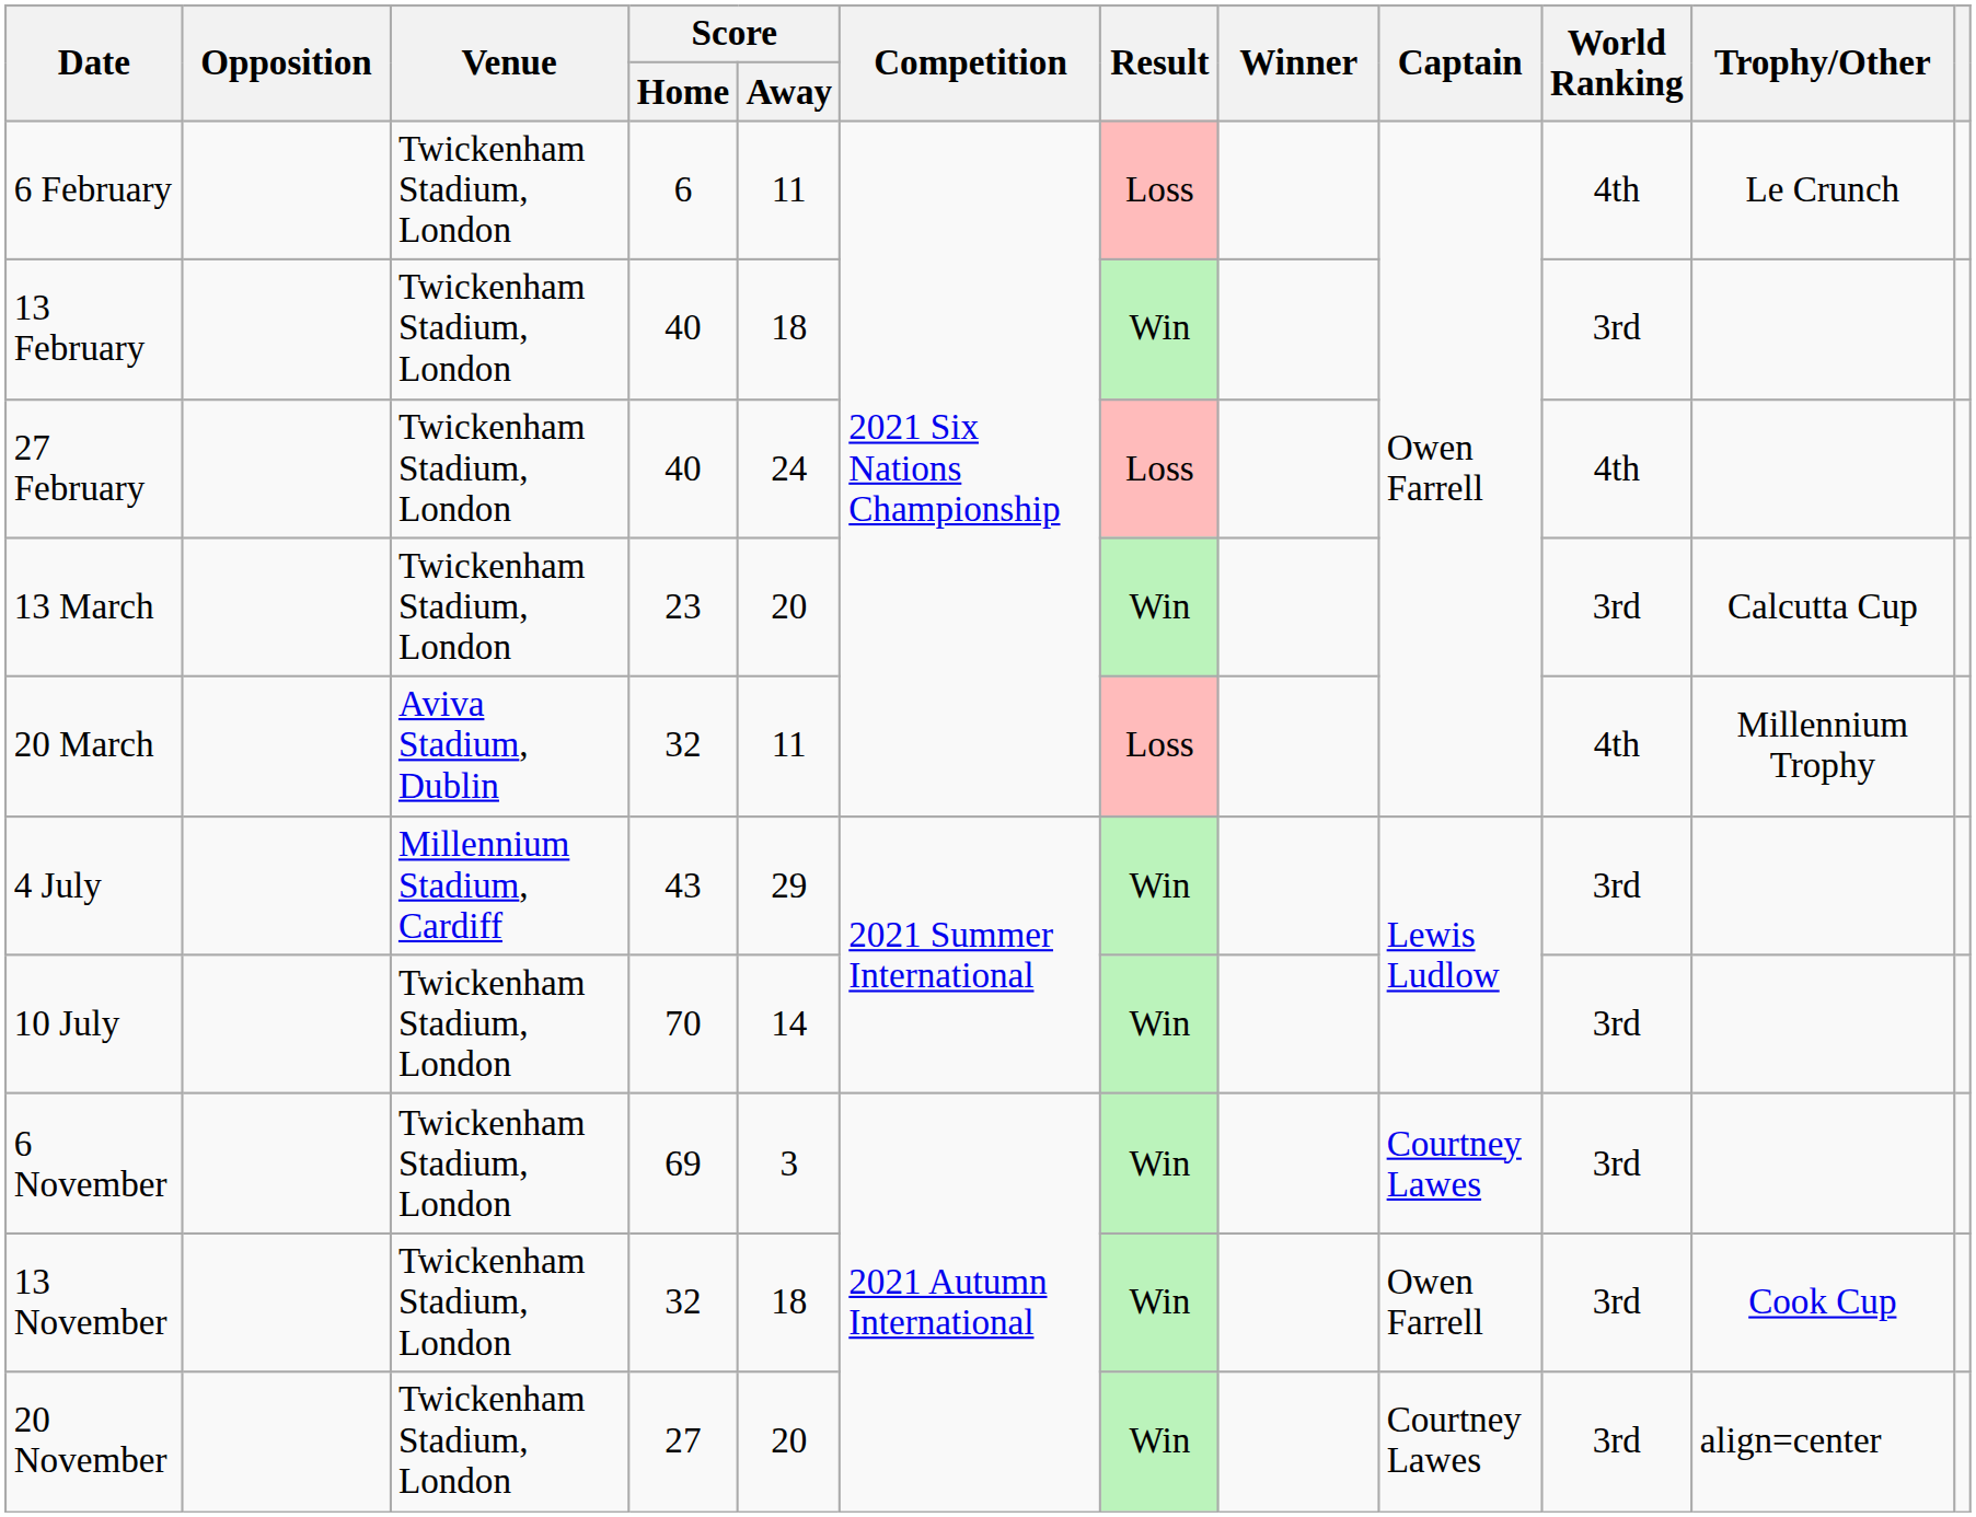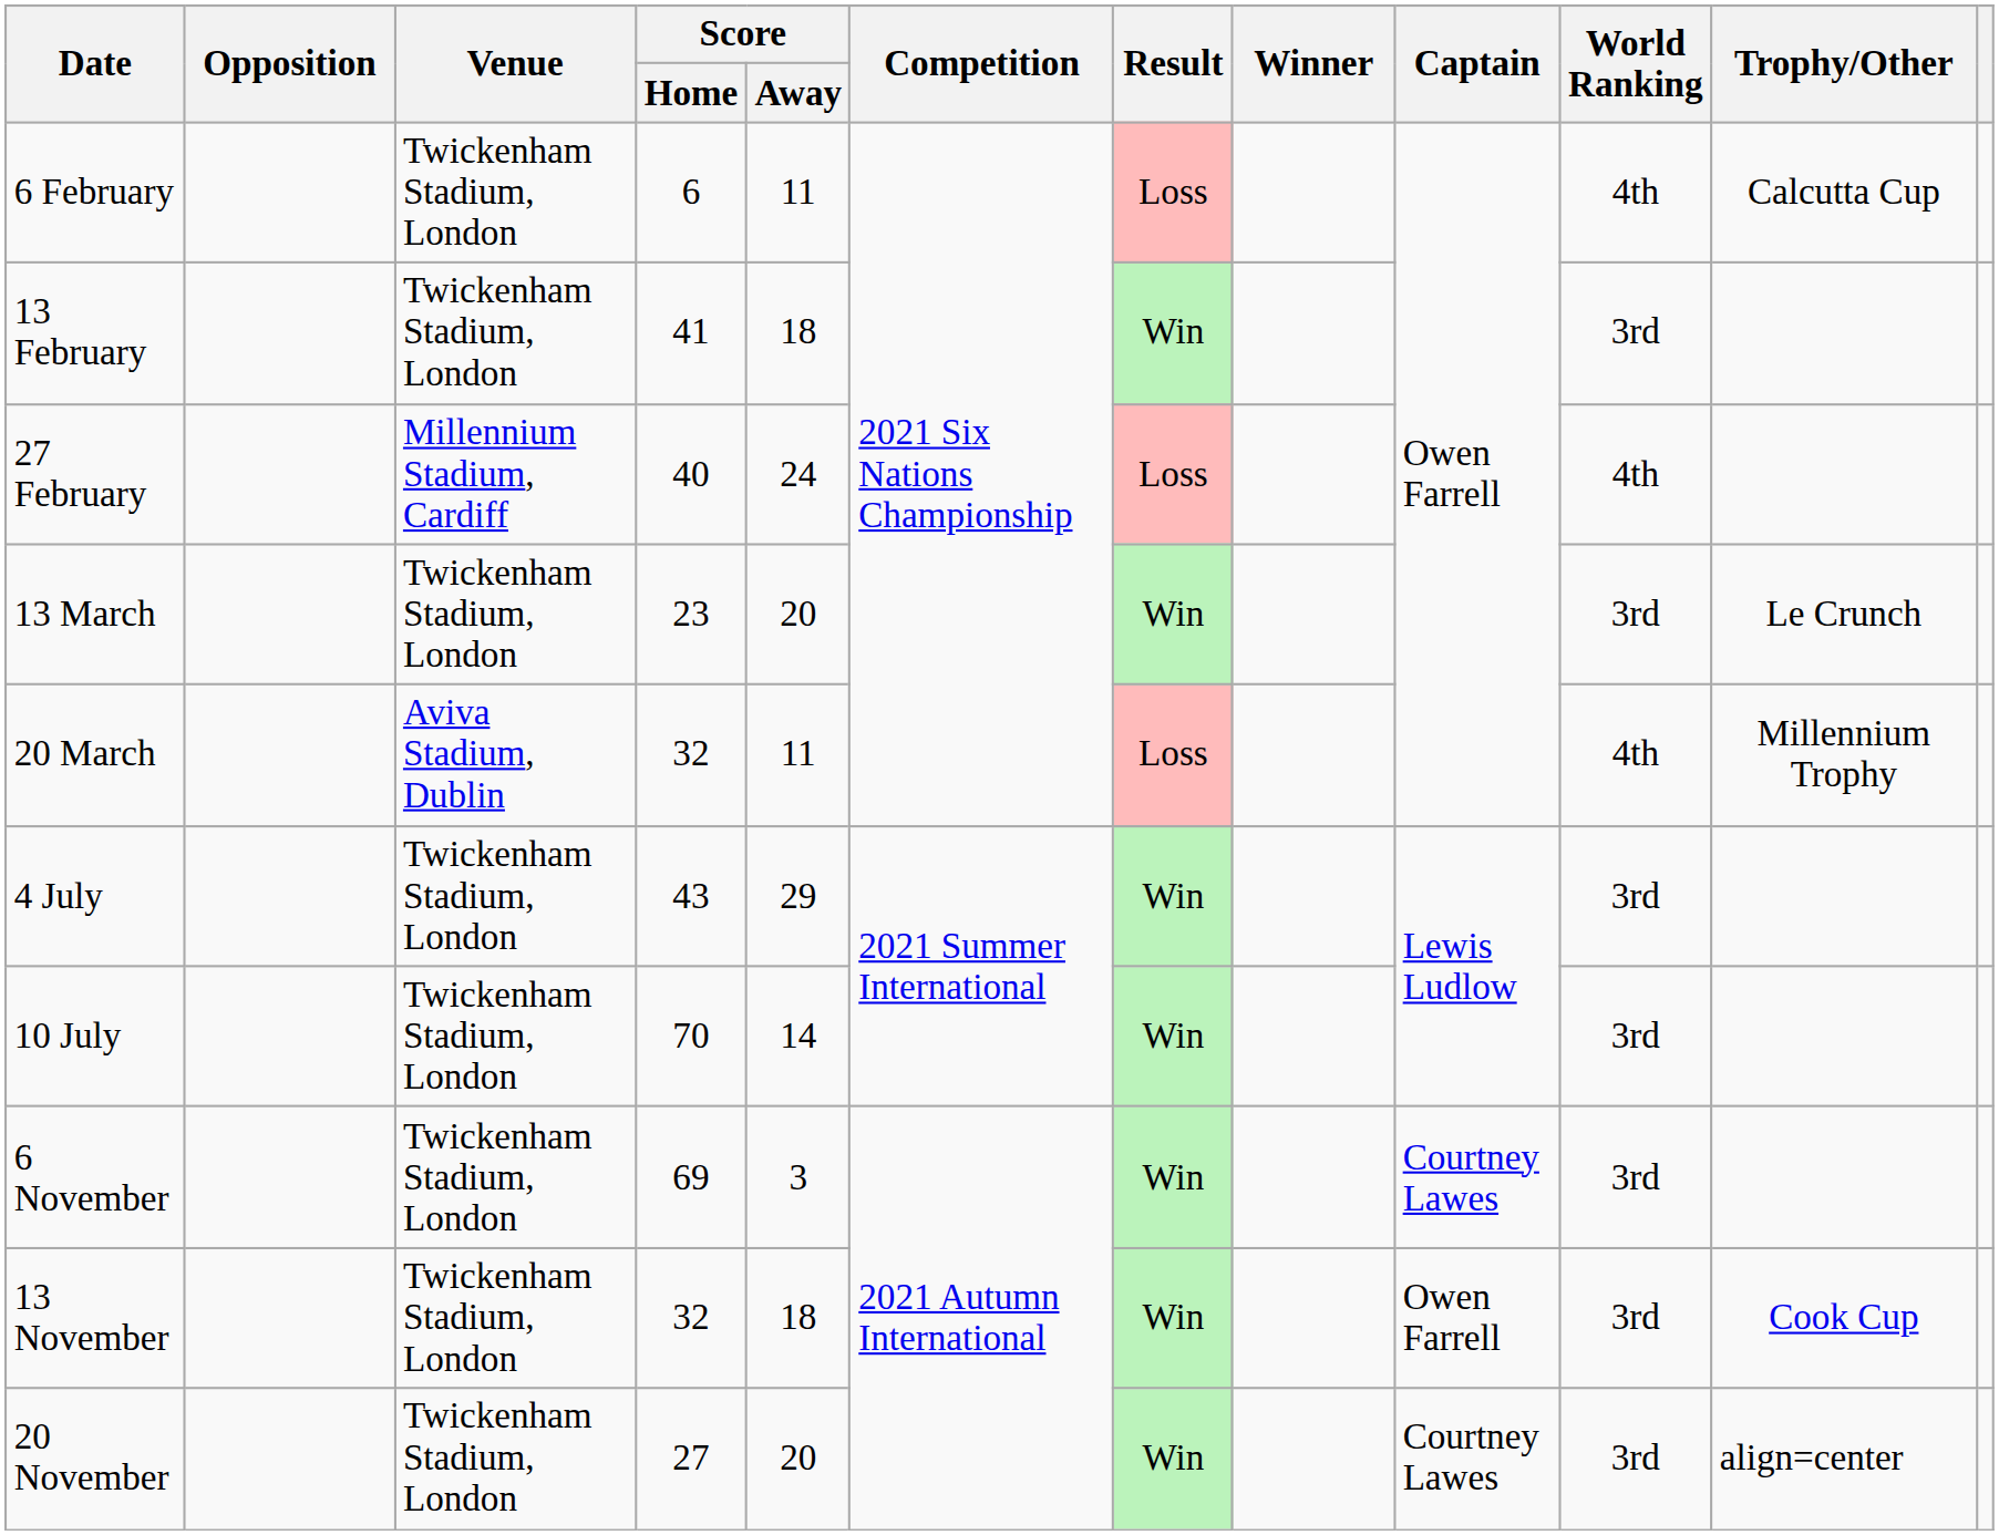6 February | Trophy/Other: Le Crunch -> Calcutta Cup
13 February | Score / Home: 40 -> 41
27 February | Venue: Twickenham Stadium, London -> Millennium Stadium, Cardiff
13 March | Trophy/Other: Calcutta Cup -> Le Crunch
4 July | Venue: Millennium Stadium, Cardiff -> Twickenham Stadium, London
